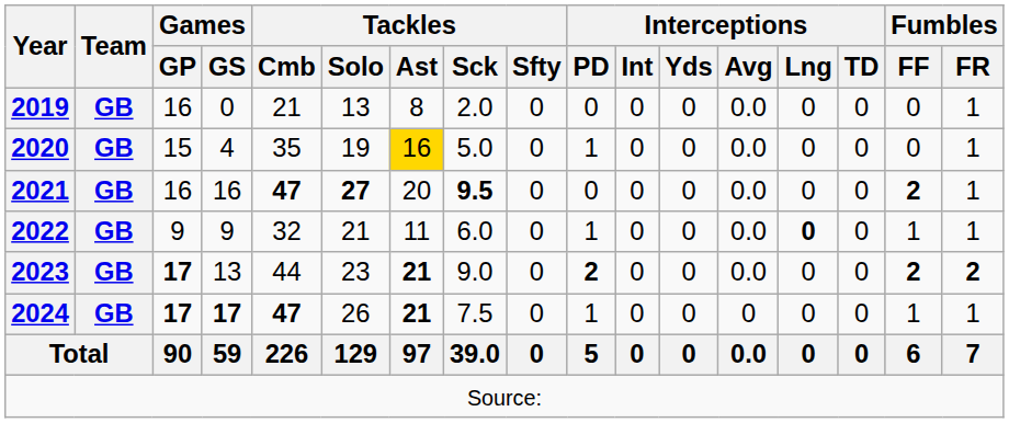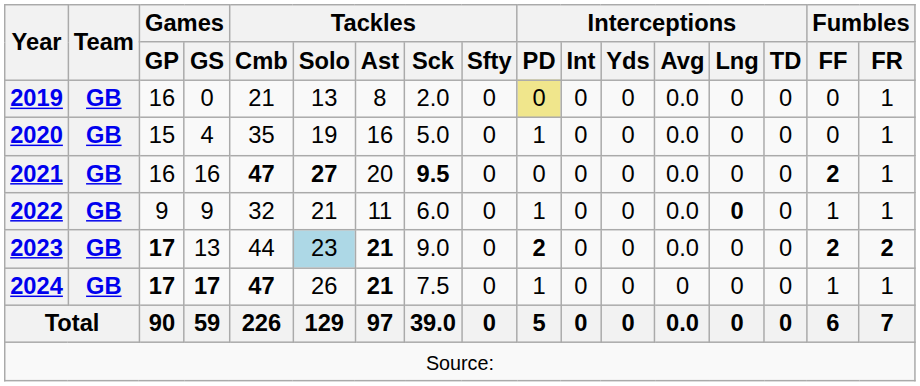2019 | Interceptions / PD: no background -> khaki background
2020 | Tackles / Ast: gold background -> no background
2023 | Tackles / Solo: no background -> lightblue background
